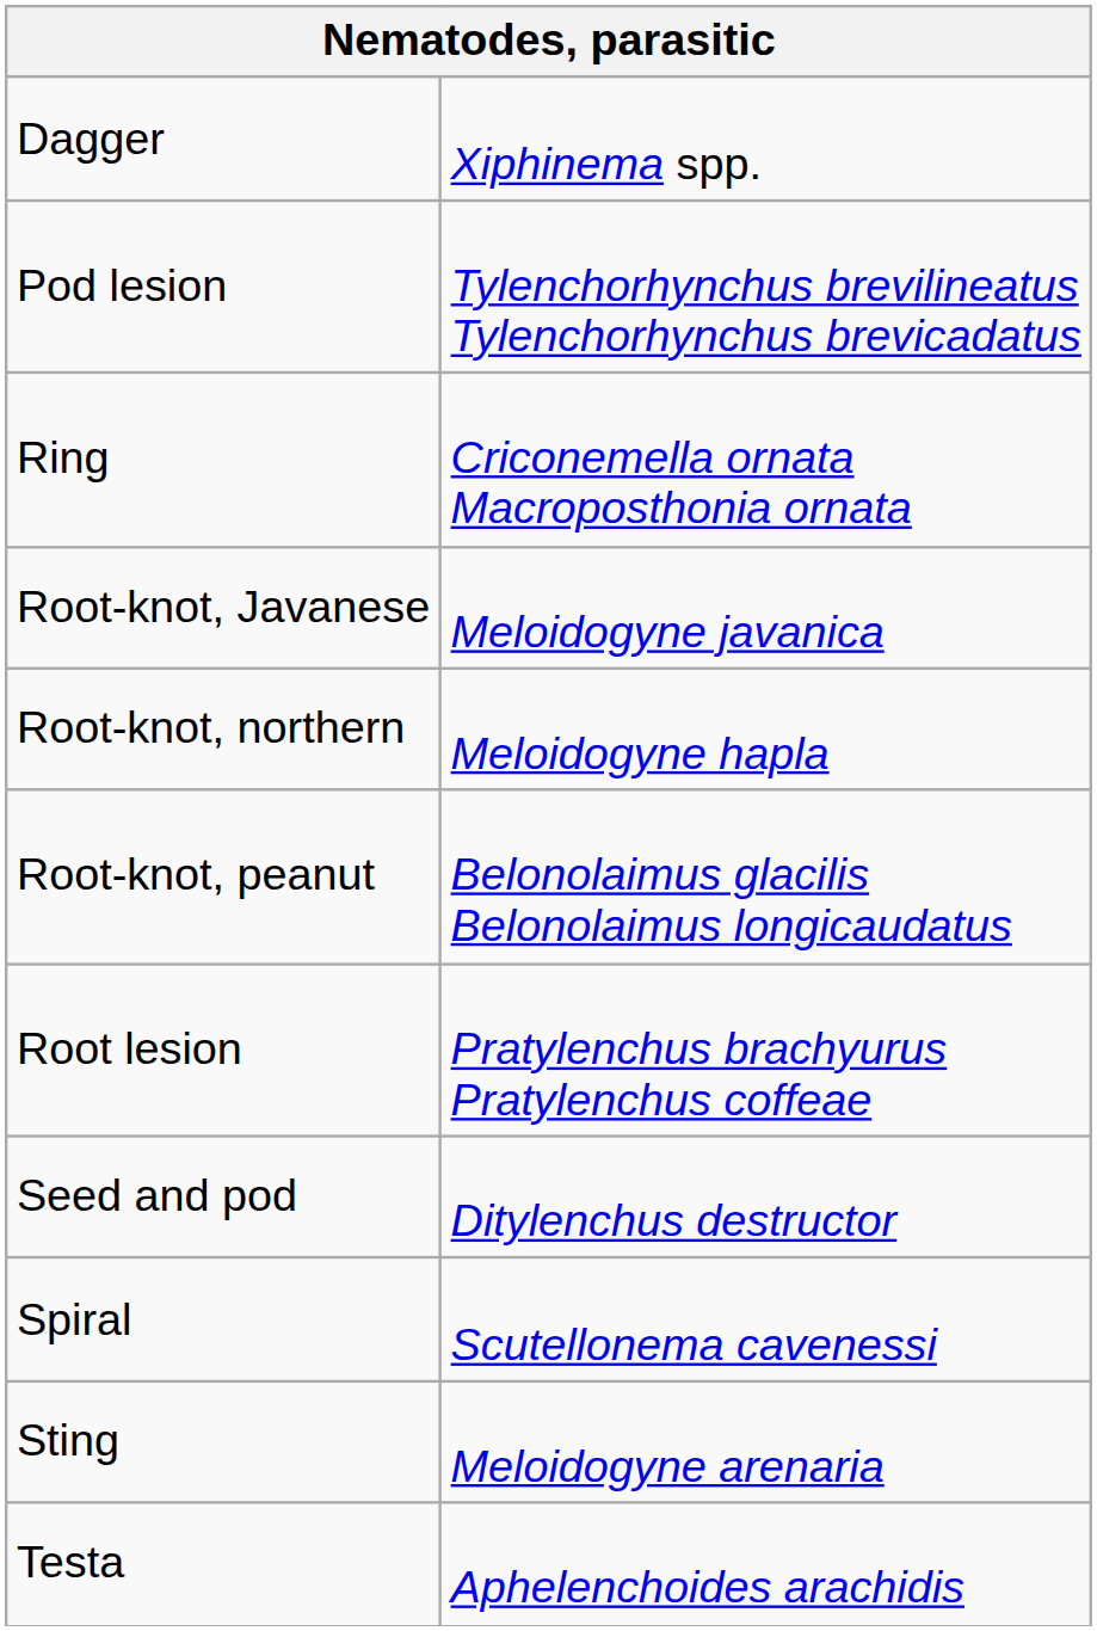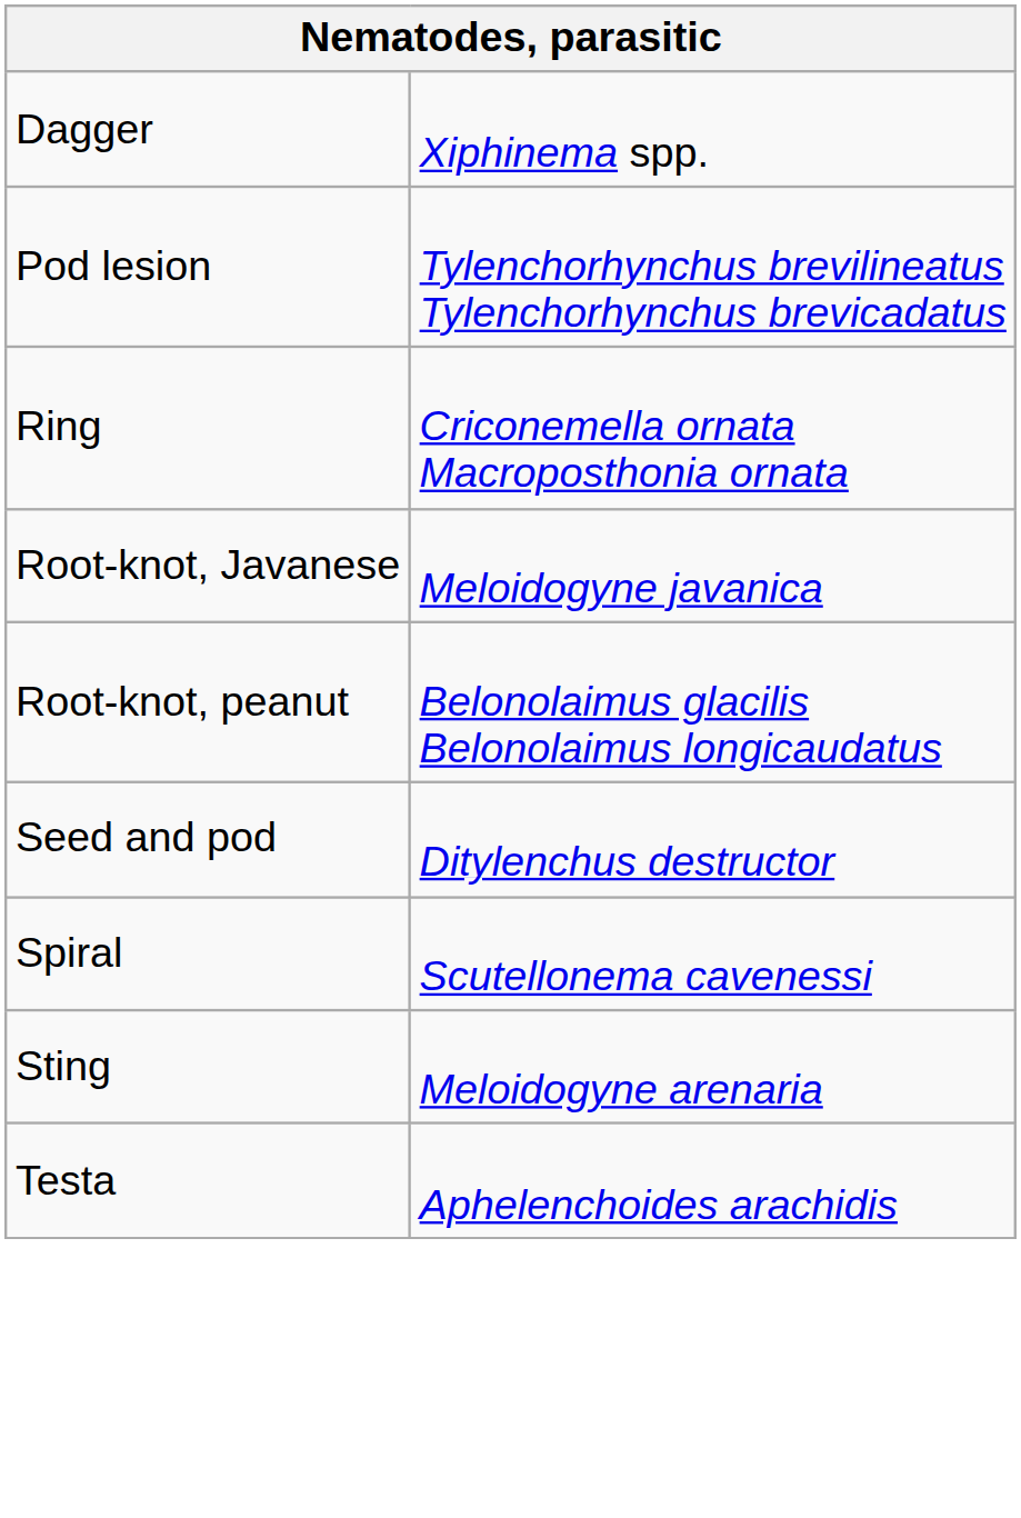- row: Root-knot, northern | Meloidogyne hapla
- row: Root lesion | Pratylenchus brachyurus Pratylenchus coffeae
